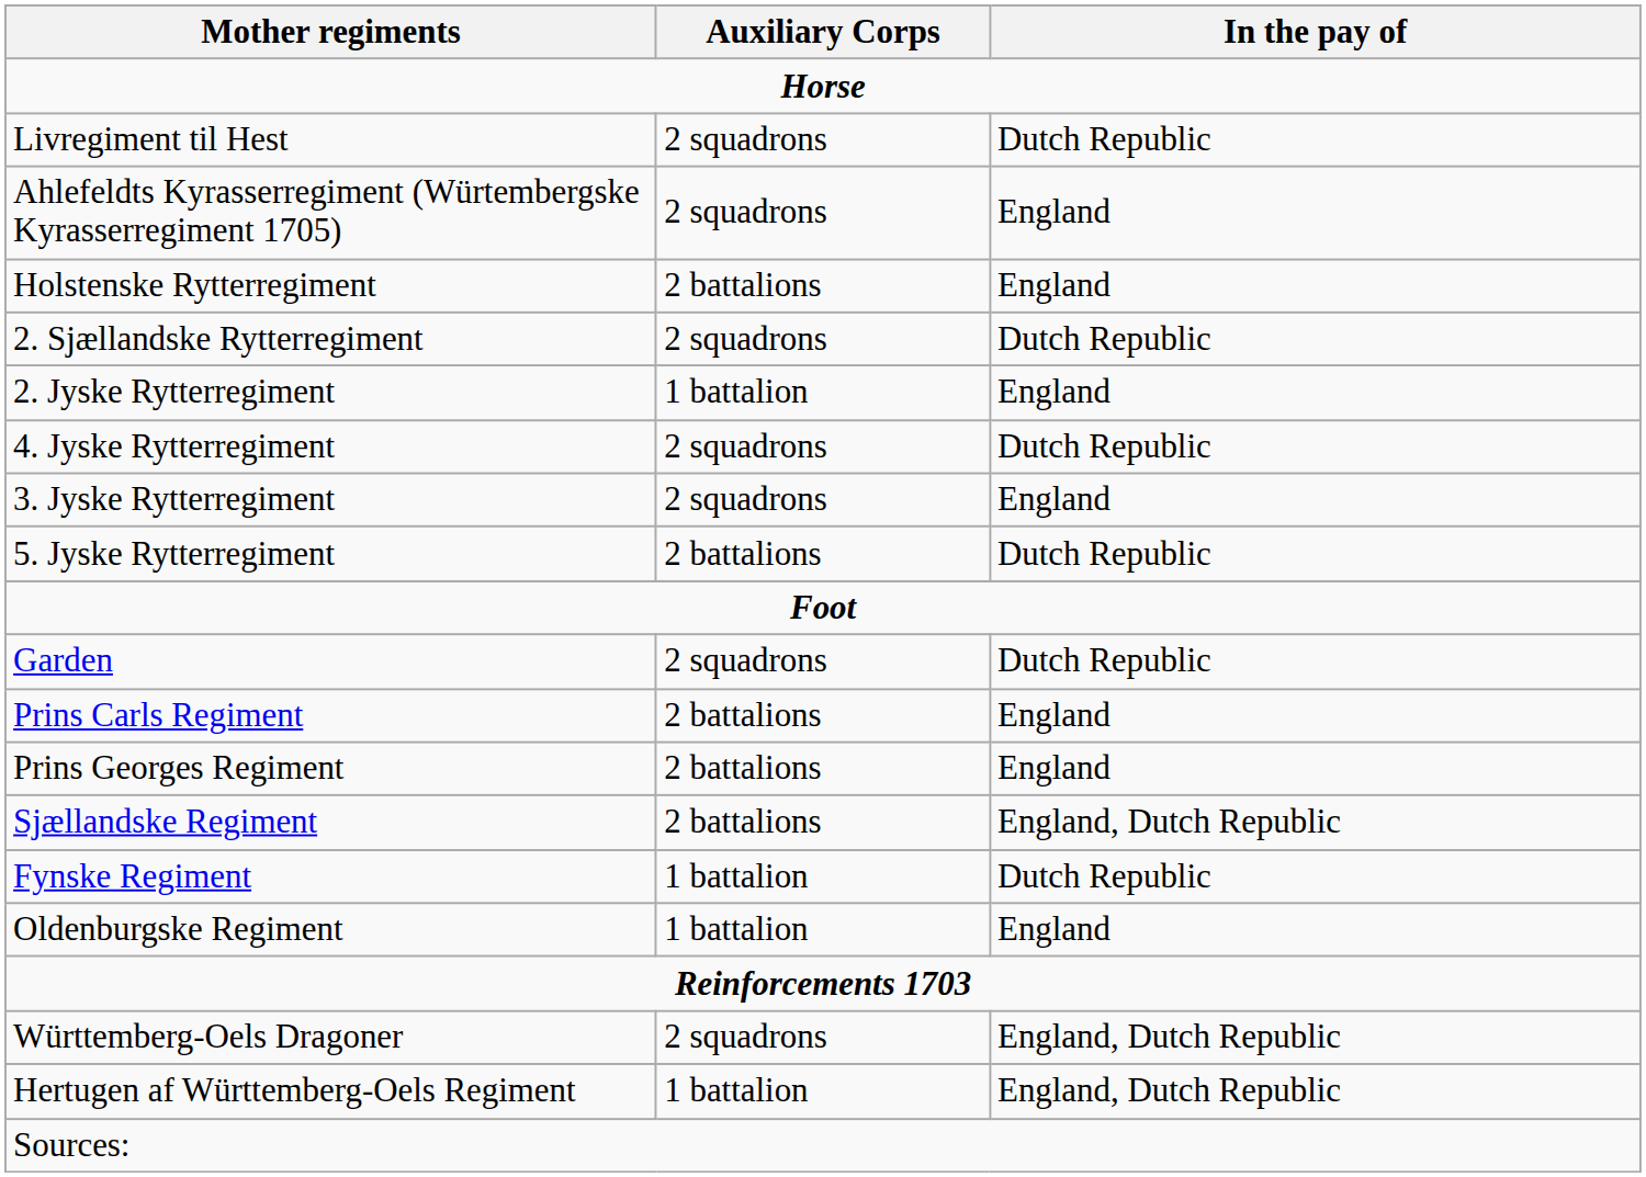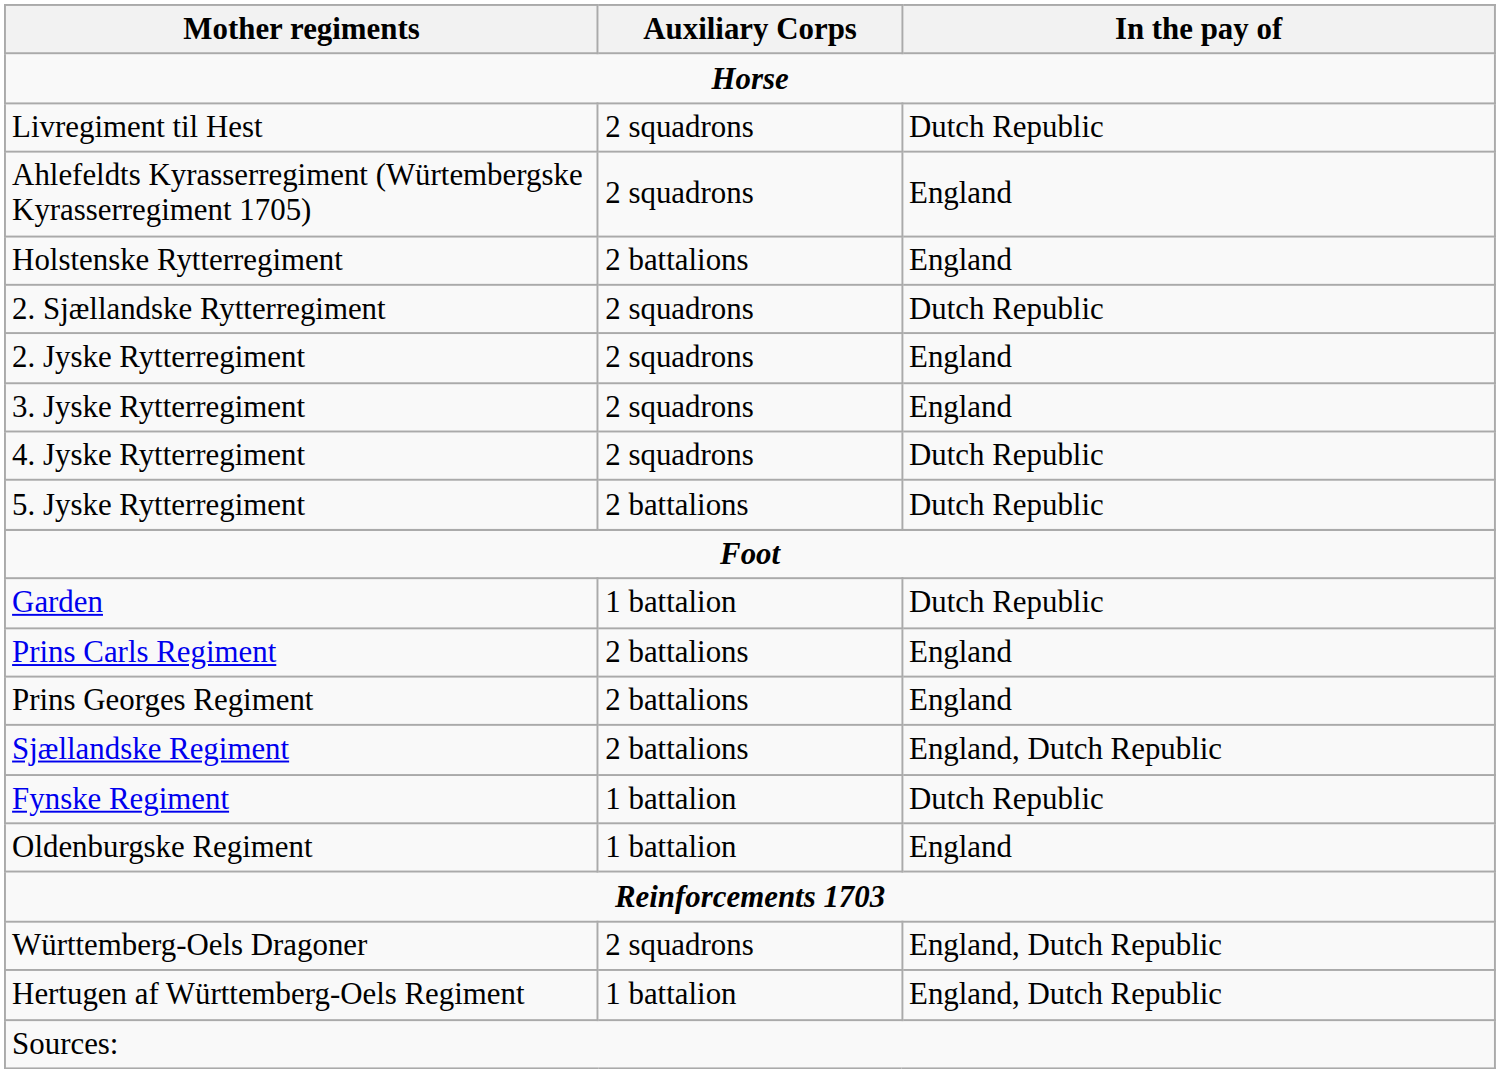2. Jyske Rytterregiment | Auxiliary Corps: 1 battalion -> 2 squadrons
rows swapped: 3. Jyske Rytterregiment <-> 4. Jyske Rytterregiment
Garden | Auxiliary Corps: 2 squadrons -> 1 battalion
